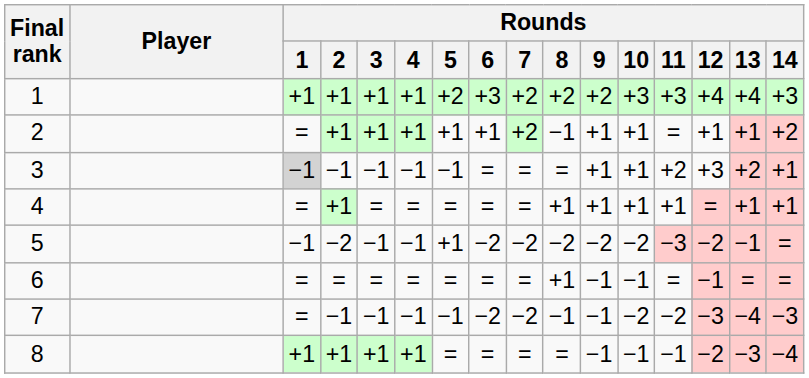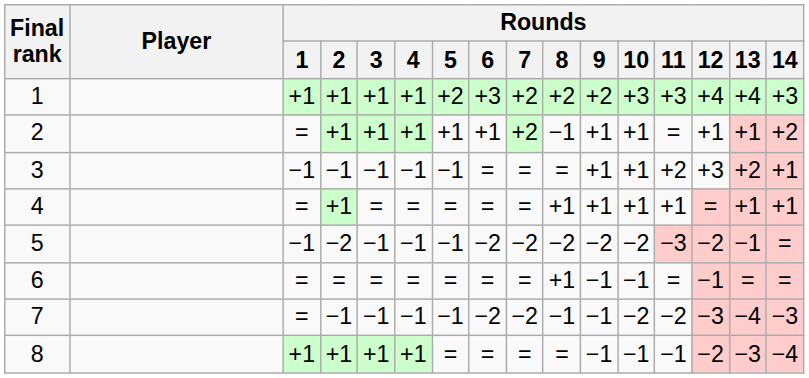row 5 | Rounds / 1: lightgrey background -> no background
row 7 | Rounds / 5: +1 -> −1
